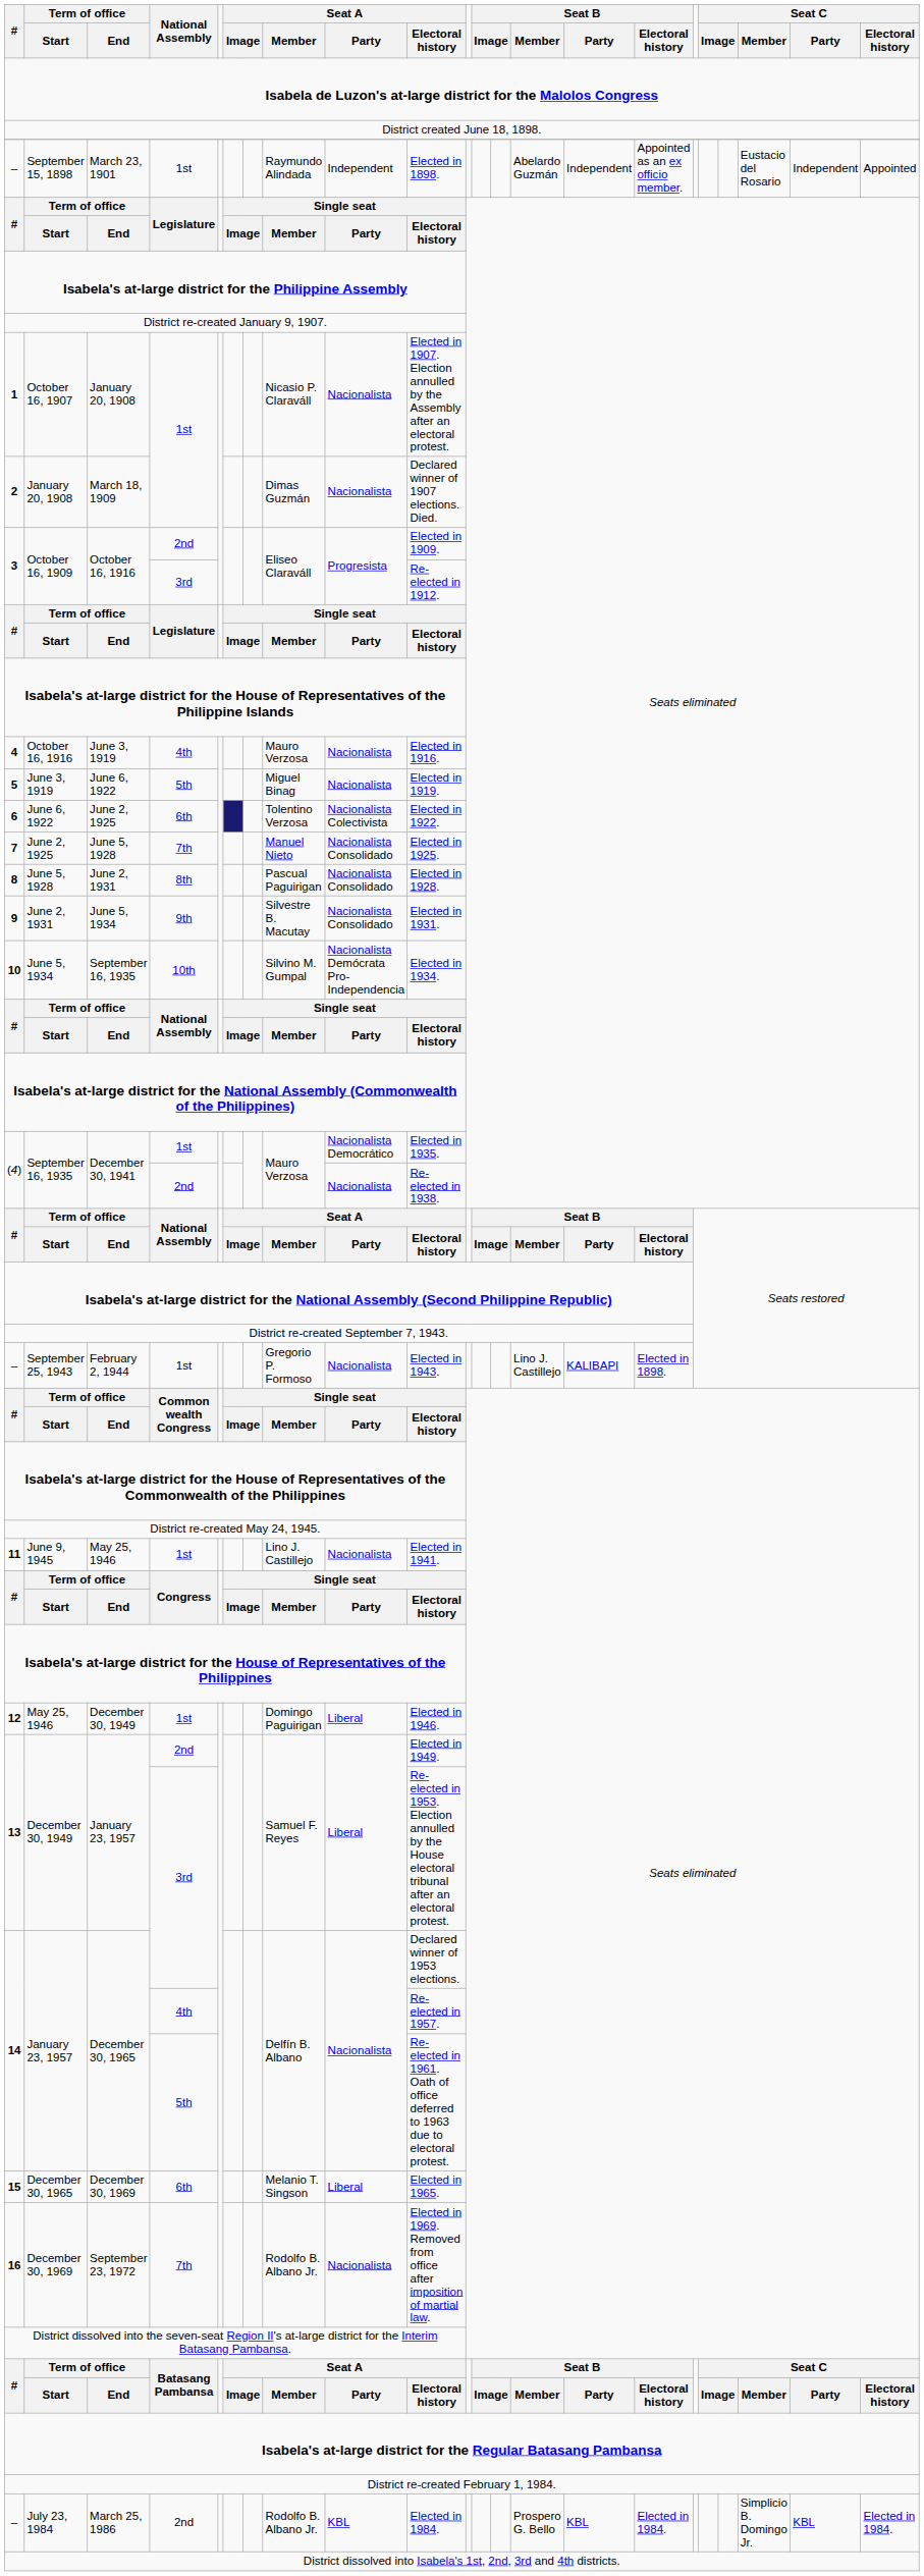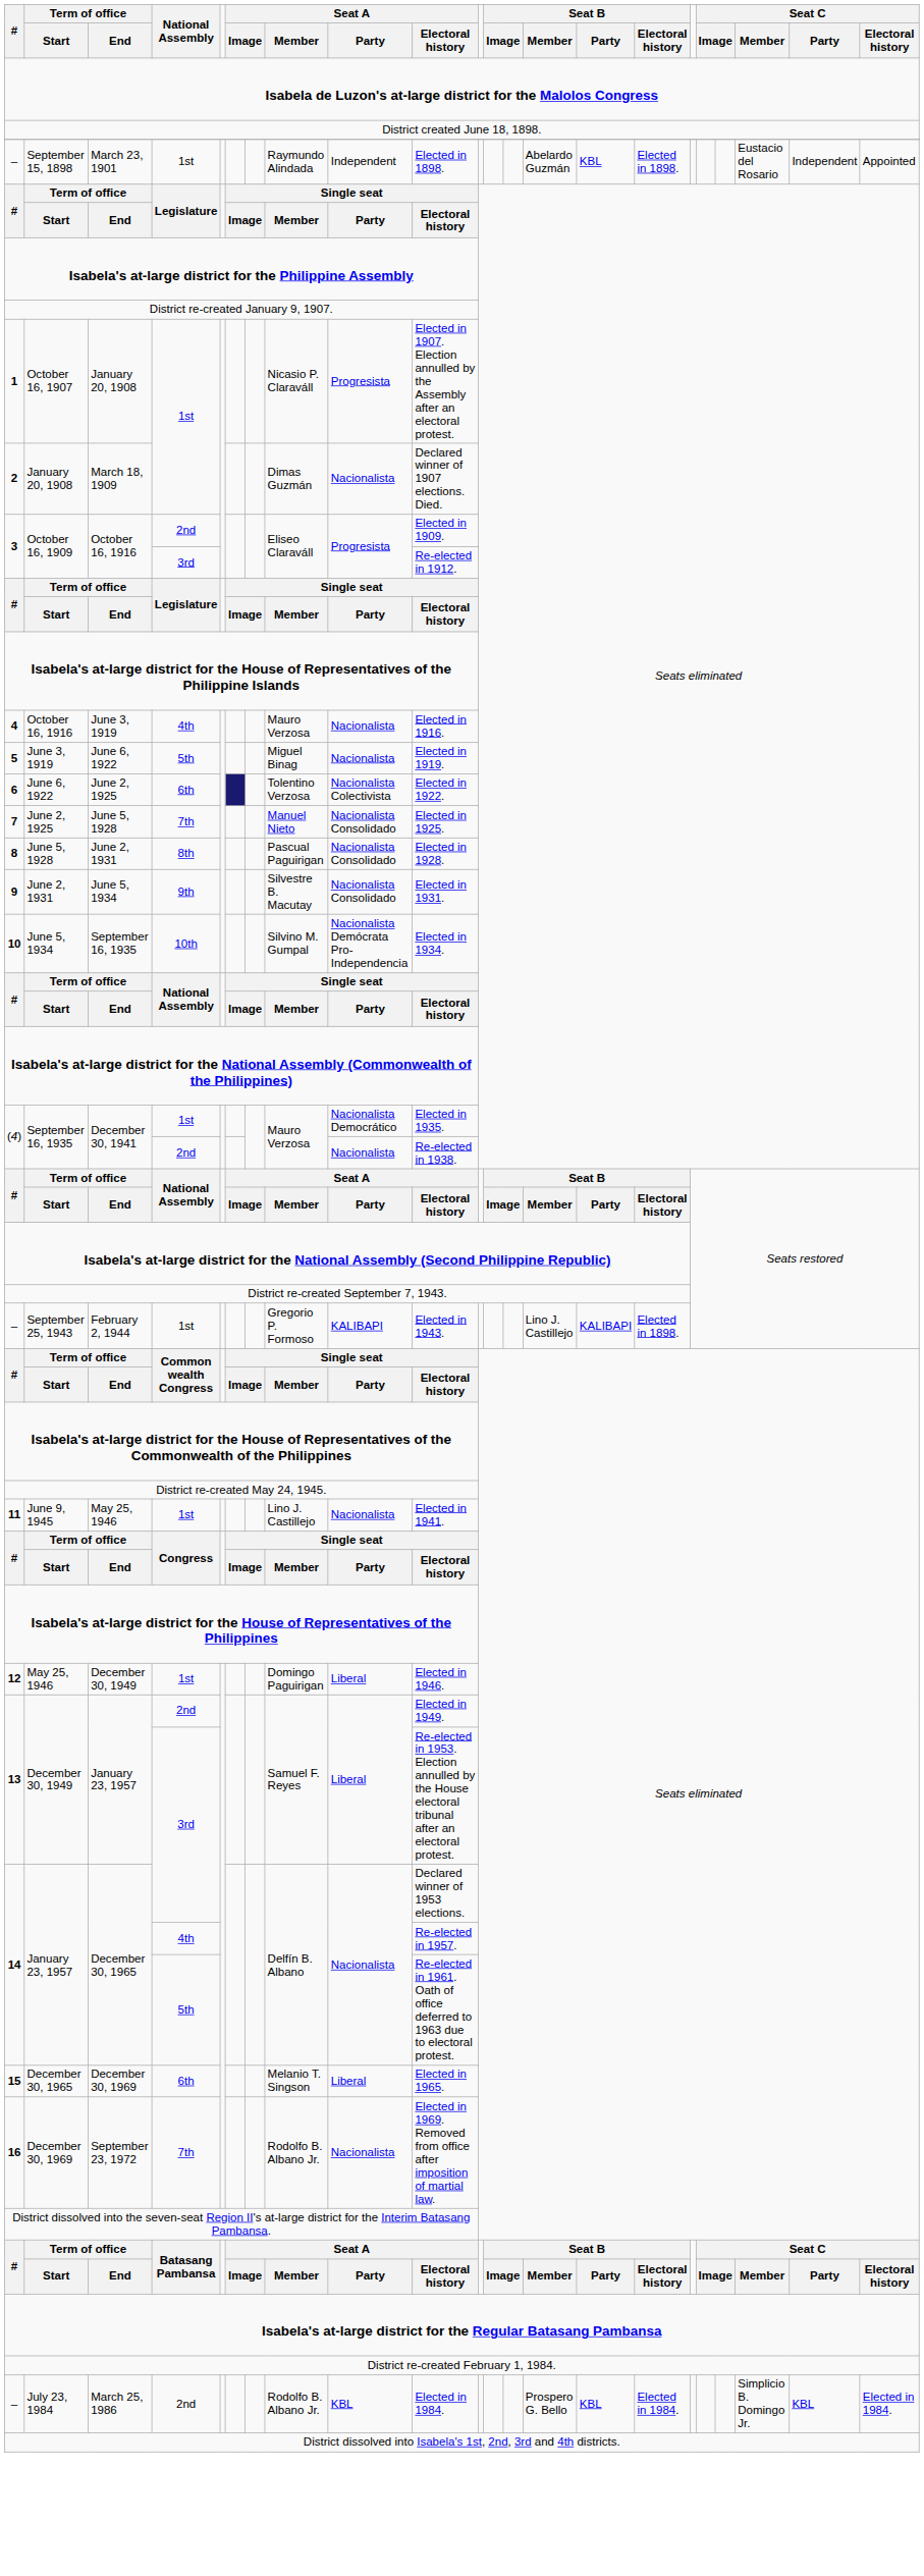September 15, 1898 | Seat B / Party: Independent -> KBL
September 15, 1898 | Seat B / Electoral history: Appointed as an ex officio member. -> Elected in 1898.
October 16, 1907 | Seat A / Party: Nacionalista -> Progresista
September 25, 1943 | Seat A / Party: Nacionalista -> KALIBAPI
